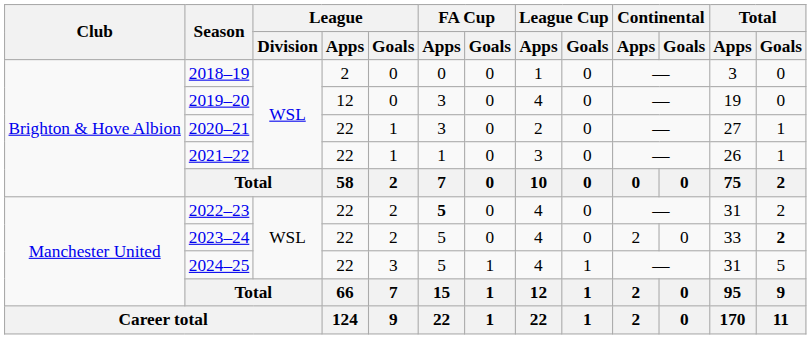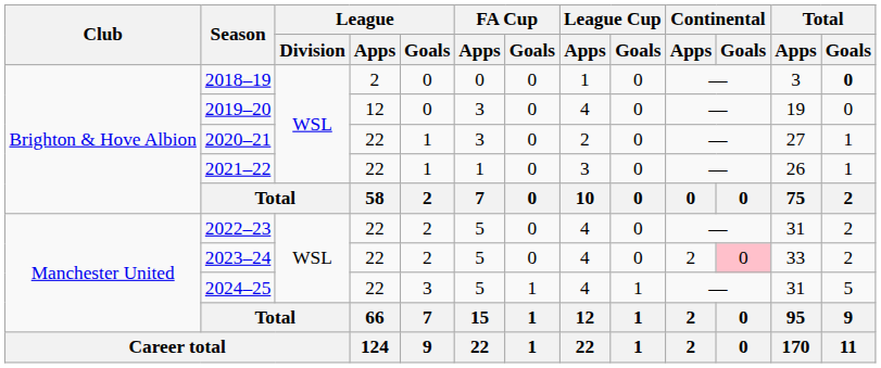2018–19 | Total / Goals: normal -> bold
2022–23 | FA Cup / Apps: bold -> normal
2023–24 | Continental / Goals: no background -> pink background
2023–24 | Total / Goals: bold -> normal
